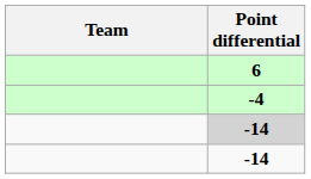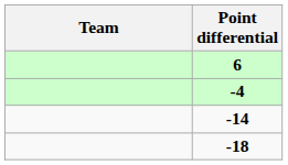row 4 | Point differential: lightgrey background -> no background
row 5 | Point differential: -14 -> -18
